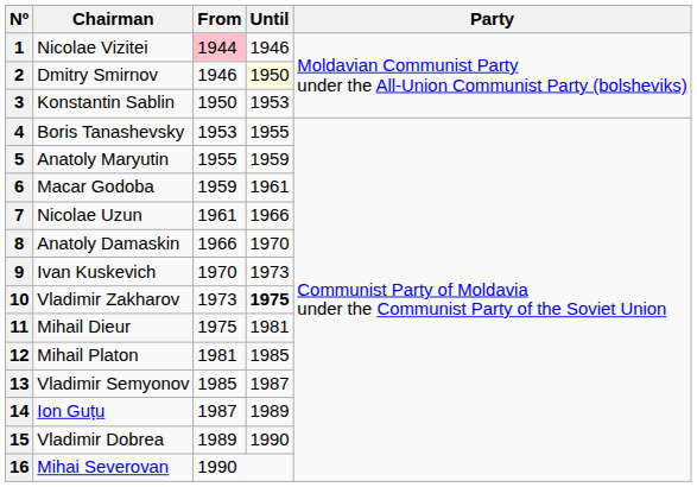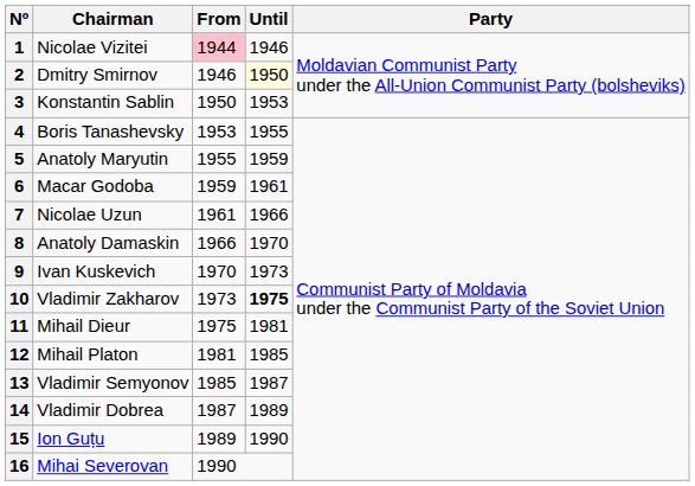14 | Chairman: Ion Guțu -> Vladimir Dobrea
15 | Chairman: Vladimir Dobrea -> Ion Guțu
